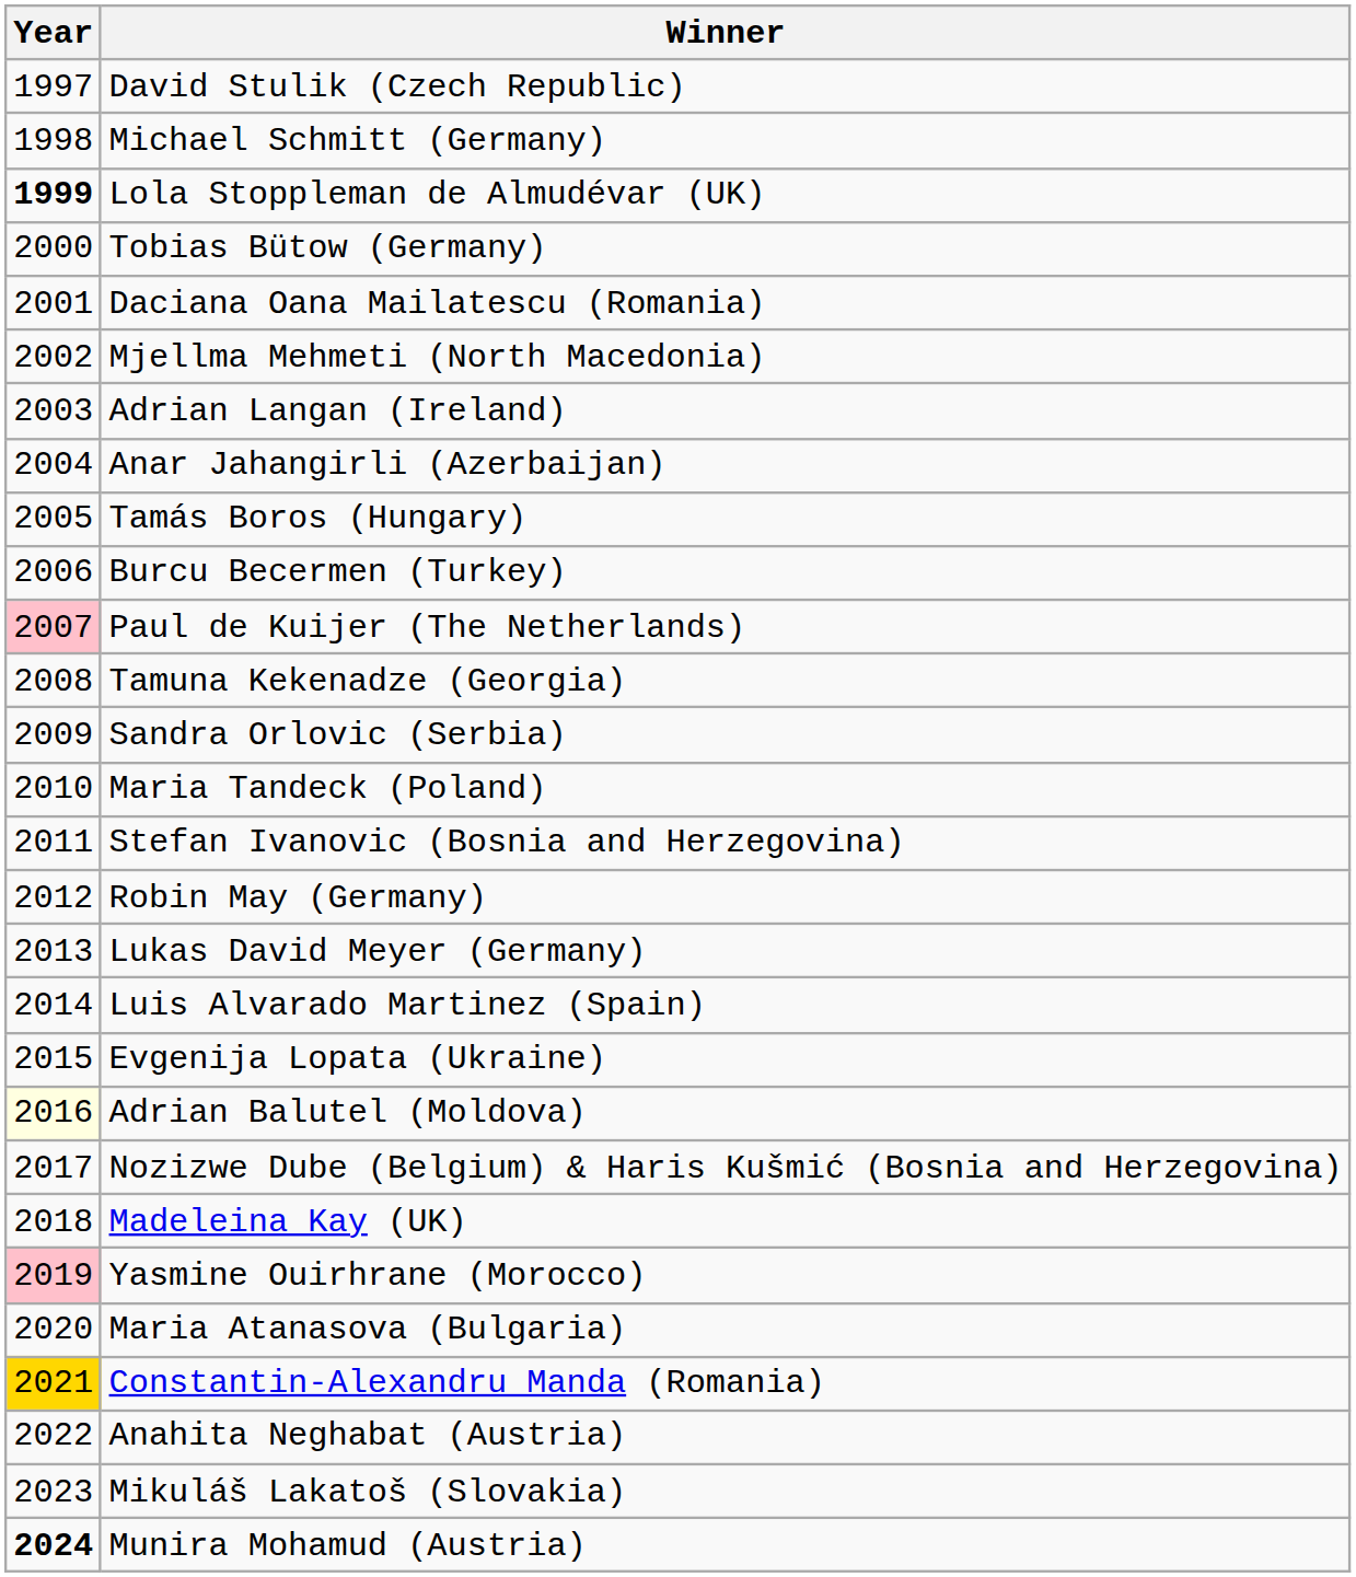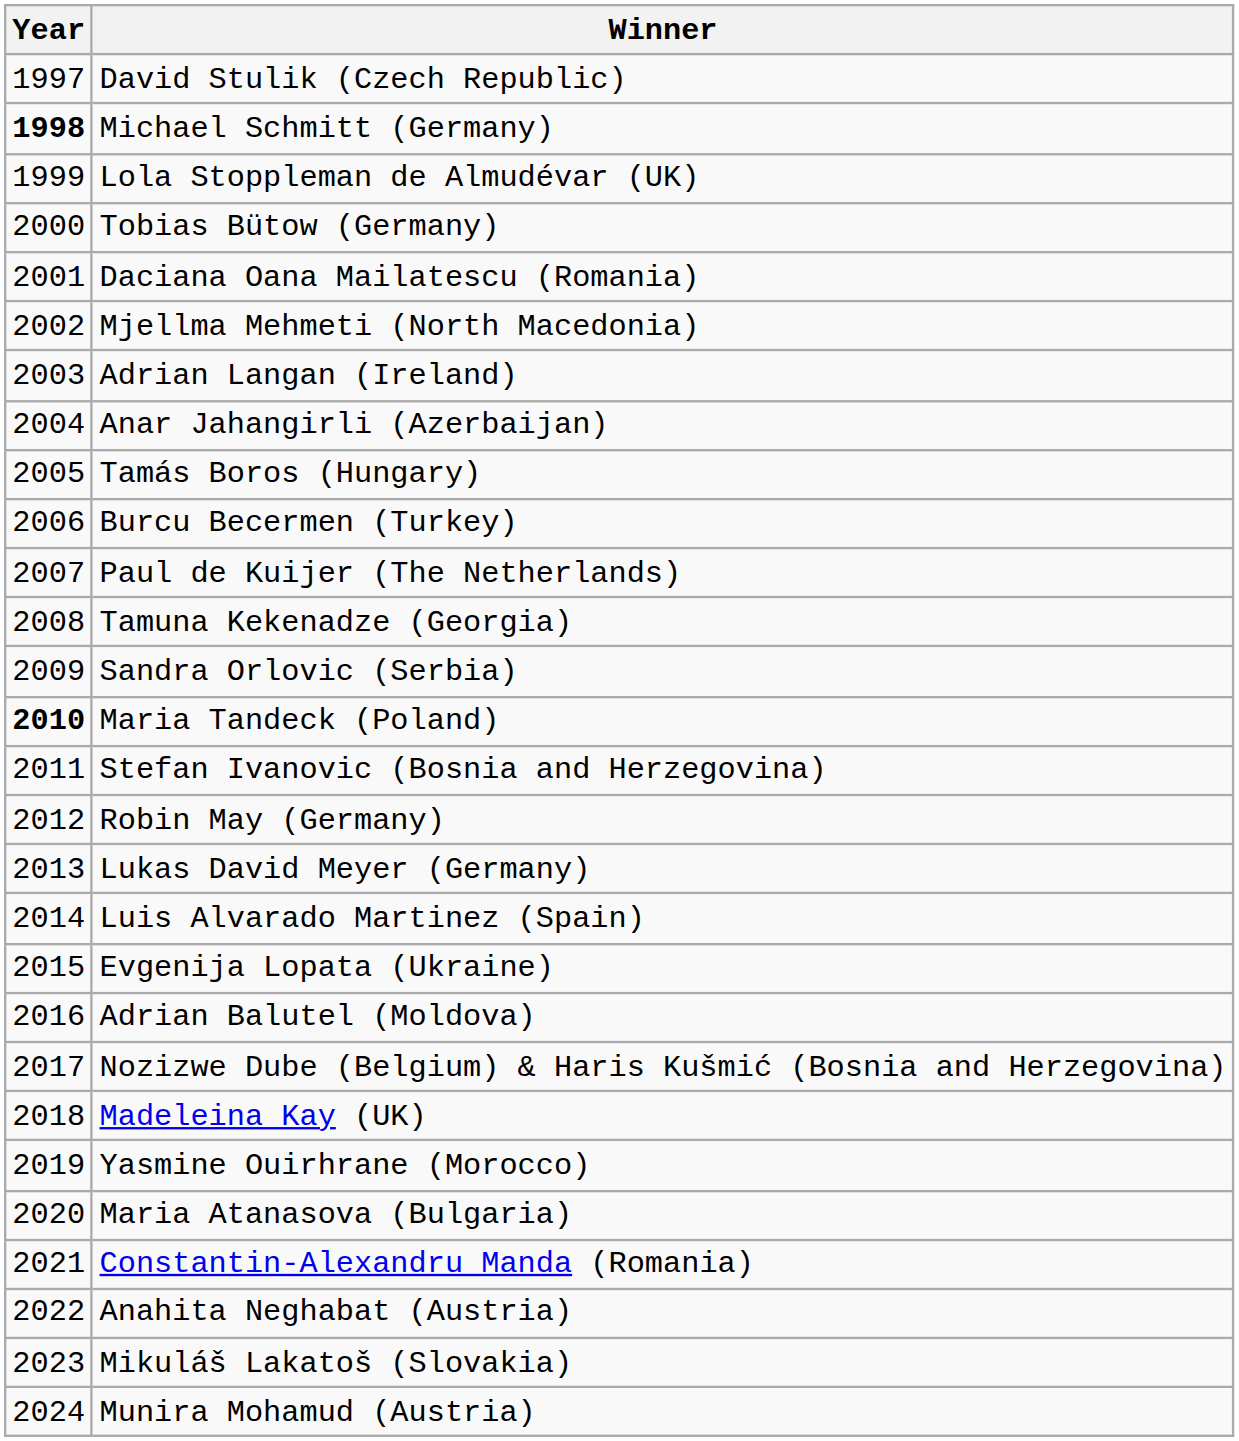Michael Schmitt (Germany) | Year: normal -> bold
Lola Stoppleman de Almudévar (UK) | Year: bold -> normal
Paul de Kuijer (The Netherlands) | Year: pink background -> no background
Maria Tandeck (Poland) | Year: normal -> bold
Adrian Balutel (Moldova) | Year: lightyellow background -> no background
Yasmine Ouirhrane (Morocco) | Year: pink background -> no background
Constantin-Alexandru Manda (Romania) | Year: gold background -> no background
Munira Mohamud (Austria) | Year: bold -> normal
